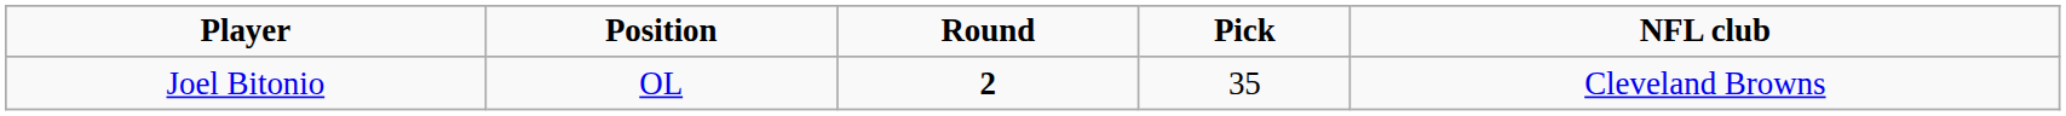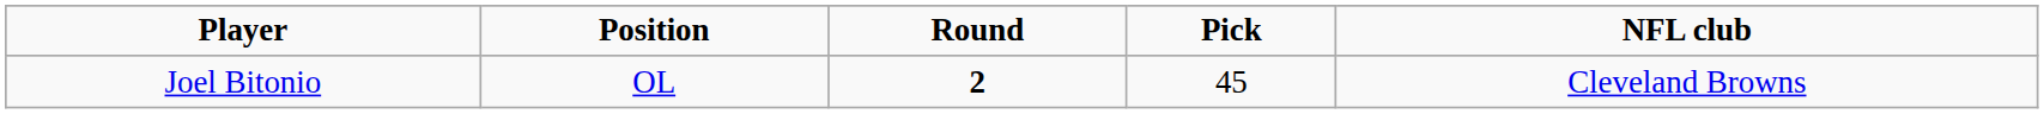Joel Bitonio | Pick: 35 -> 45
